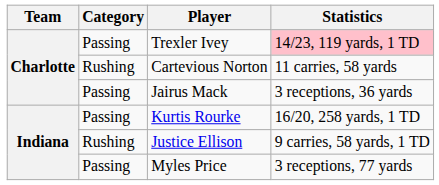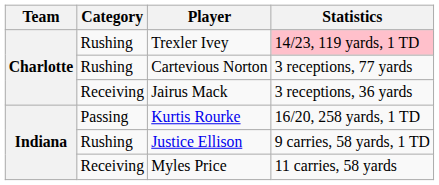Trexler Ivey | Category: Passing -> Rushing
Cartevious Norton | Statistics: 11 carries, 58 yards -> 3 receptions, 77 yards
Jairus Mack | Category: Passing -> Receiving
Myles Price | Category: Passing -> Receiving
Myles Price | Statistics: 3 receptions, 77 yards -> 11 carries, 58 yards
